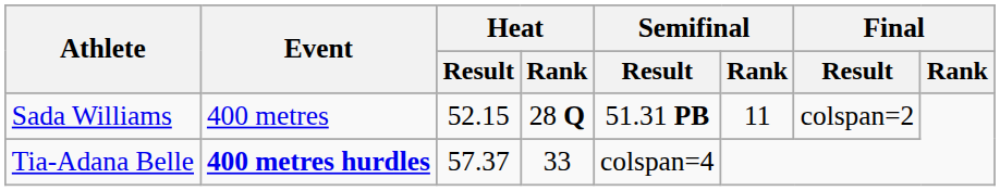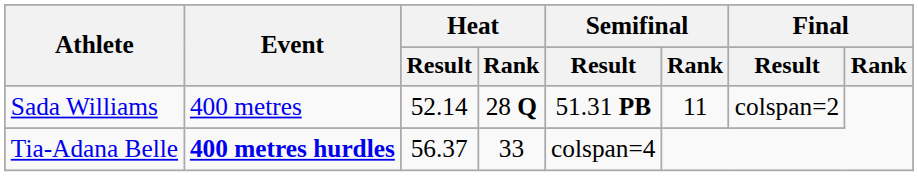Sada Williams | Heat / Result: 52.15 -> 52.14
Tia-Adana Belle | Heat / Result: 57.37 -> 56.37
